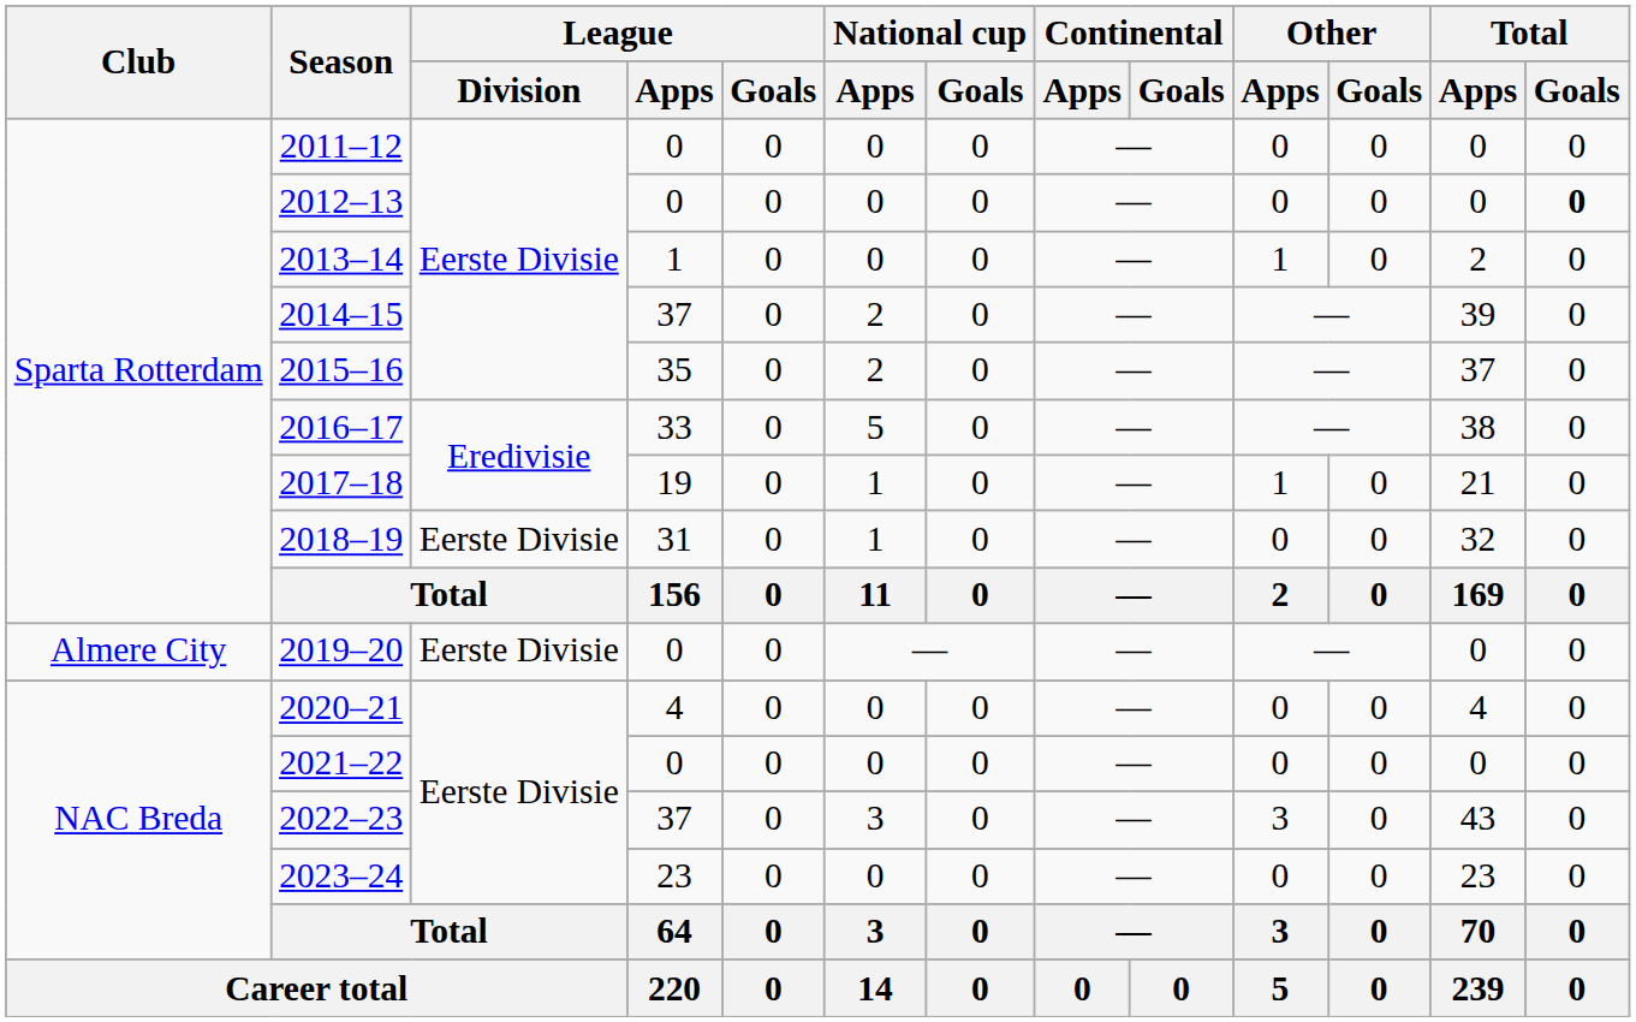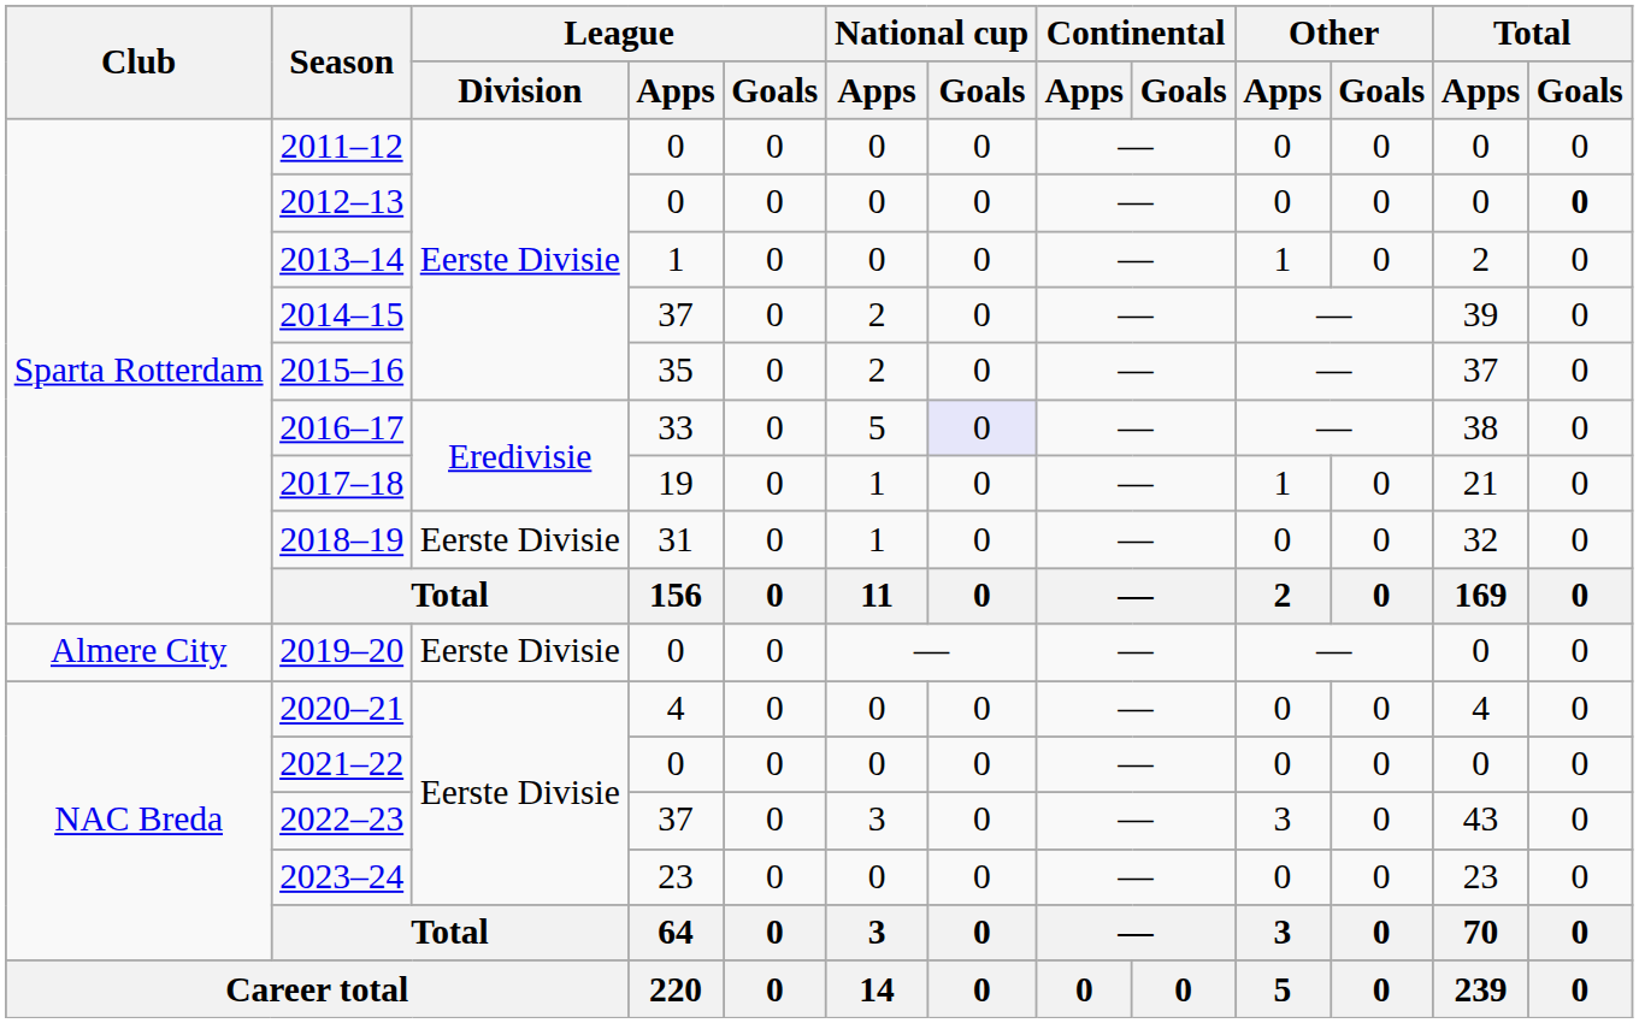2016–17 | National cup / Goals: no background -> lavender background
